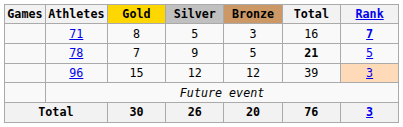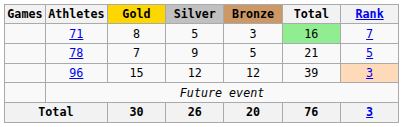71 | Total: no background -> lightgreen background
71 | Rank: bold -> normal
78 | Total: bold -> normal
